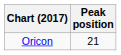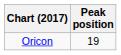Oricon | Peak position: 21 -> 19
